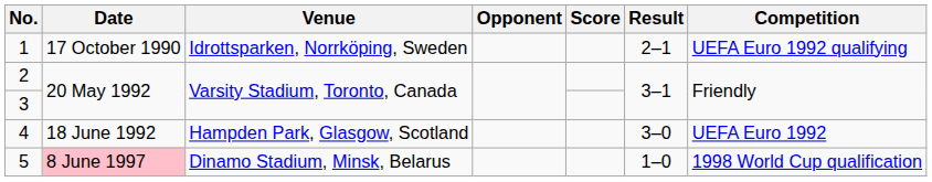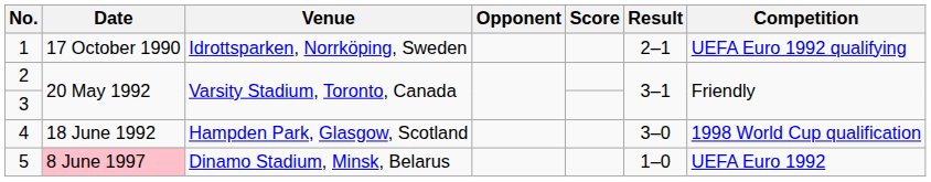4 | Competition: UEFA Euro 1992 -> 1998 World Cup qualification
5 | Competition: 1998 World Cup qualification -> UEFA Euro 1992
